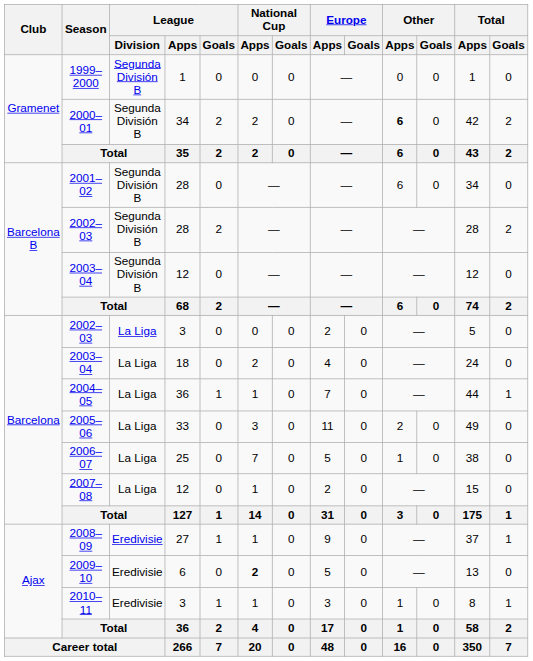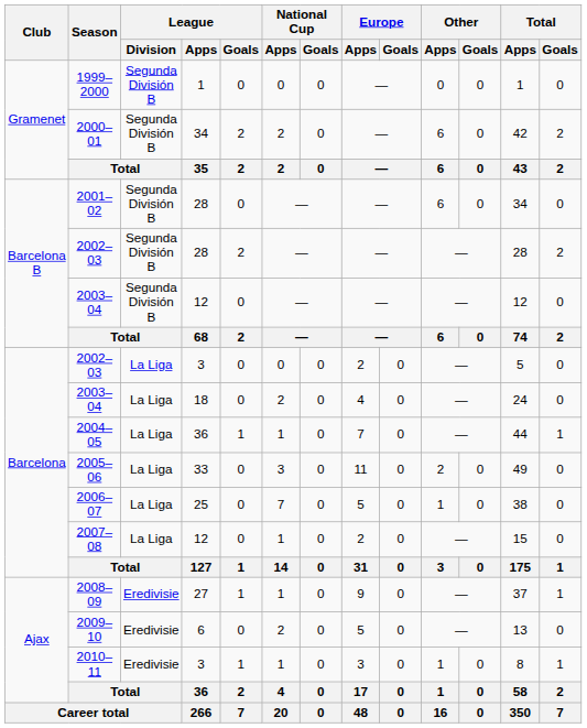2000–01 | Other / Apps: bold -> normal
2009–10 | National Cup / Apps: bold -> normal
